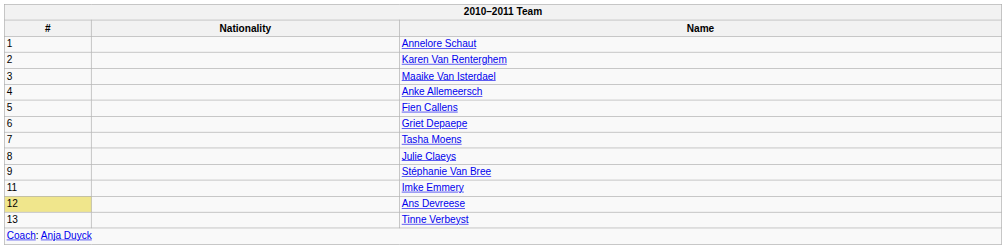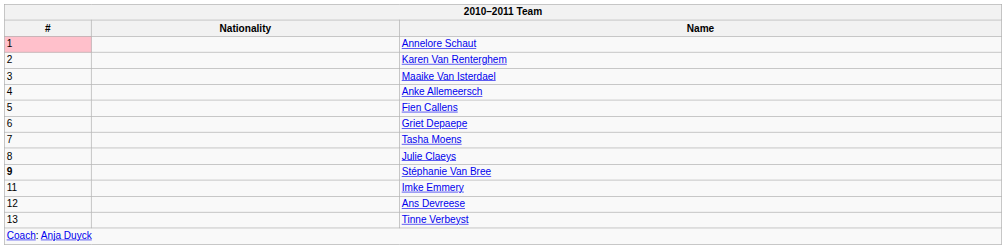Annelore Schaut | #: no background -> pink background
Stéphanie Van Bree | #: normal -> bold
Ans Devreese | #: khaki background -> no background
